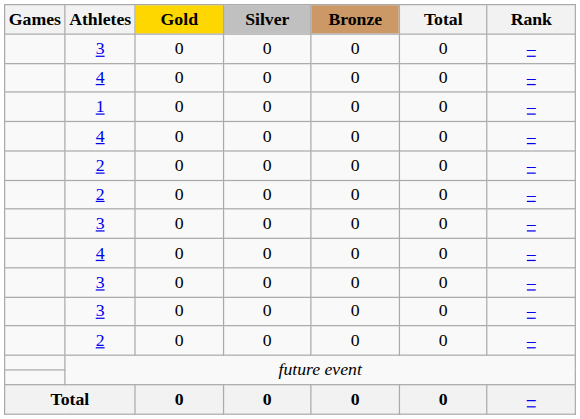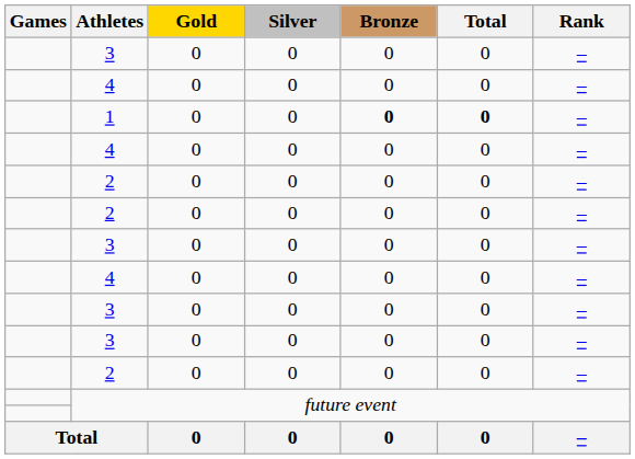1 | Bronze: normal -> bold
1 | Total: normal -> bold
